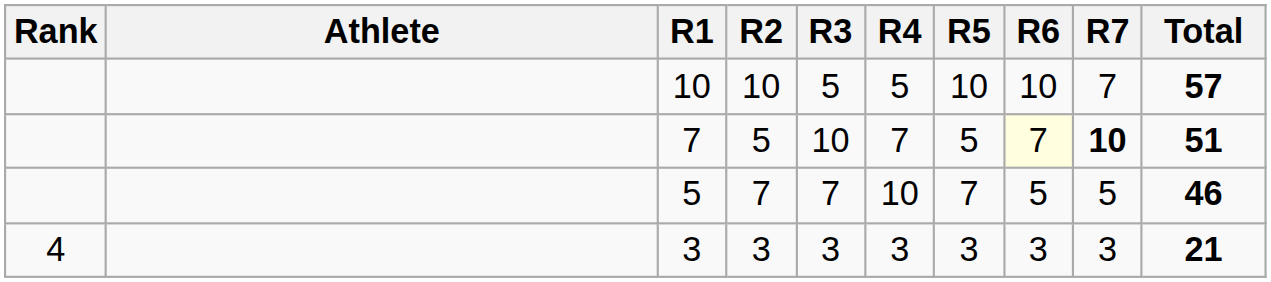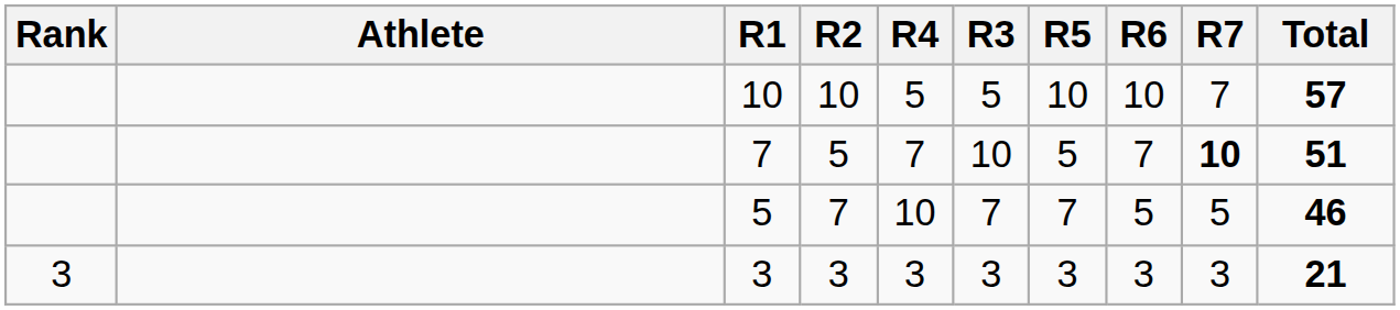columns swapped: R3 <-> R4
row 3 | R6: lightyellow background -> no background
row 5 | Rank: 4 -> 3
